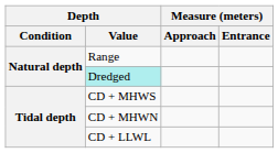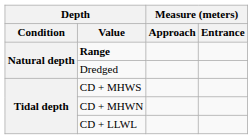Range | Depth / Value: normal -> bold
Dredged | Depth / Value: paleturquoise background -> no background
